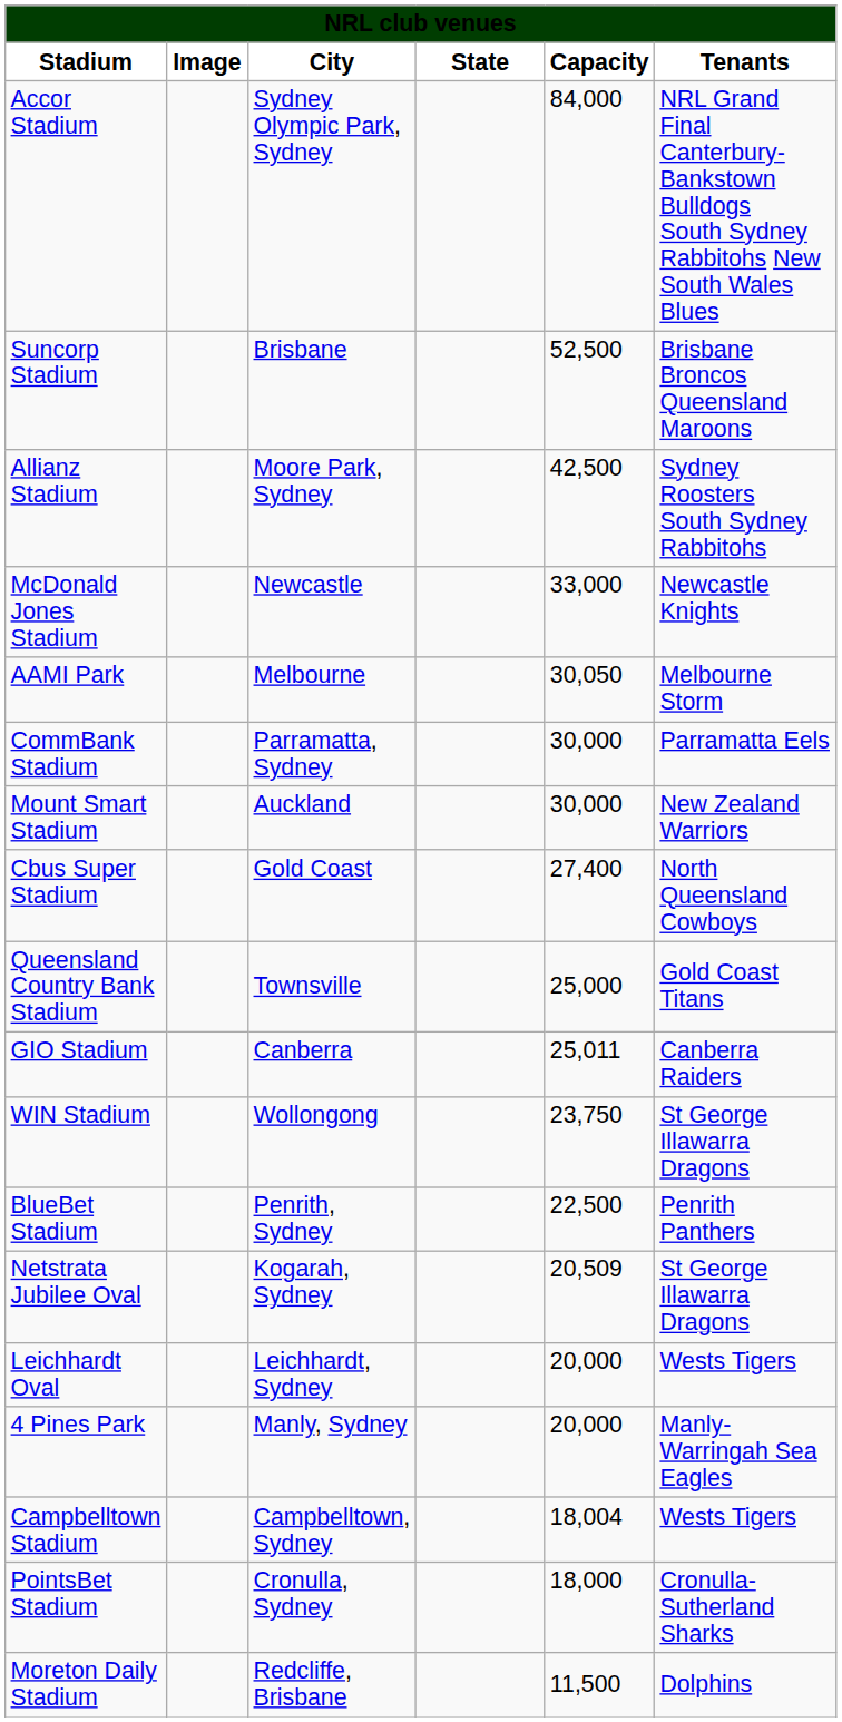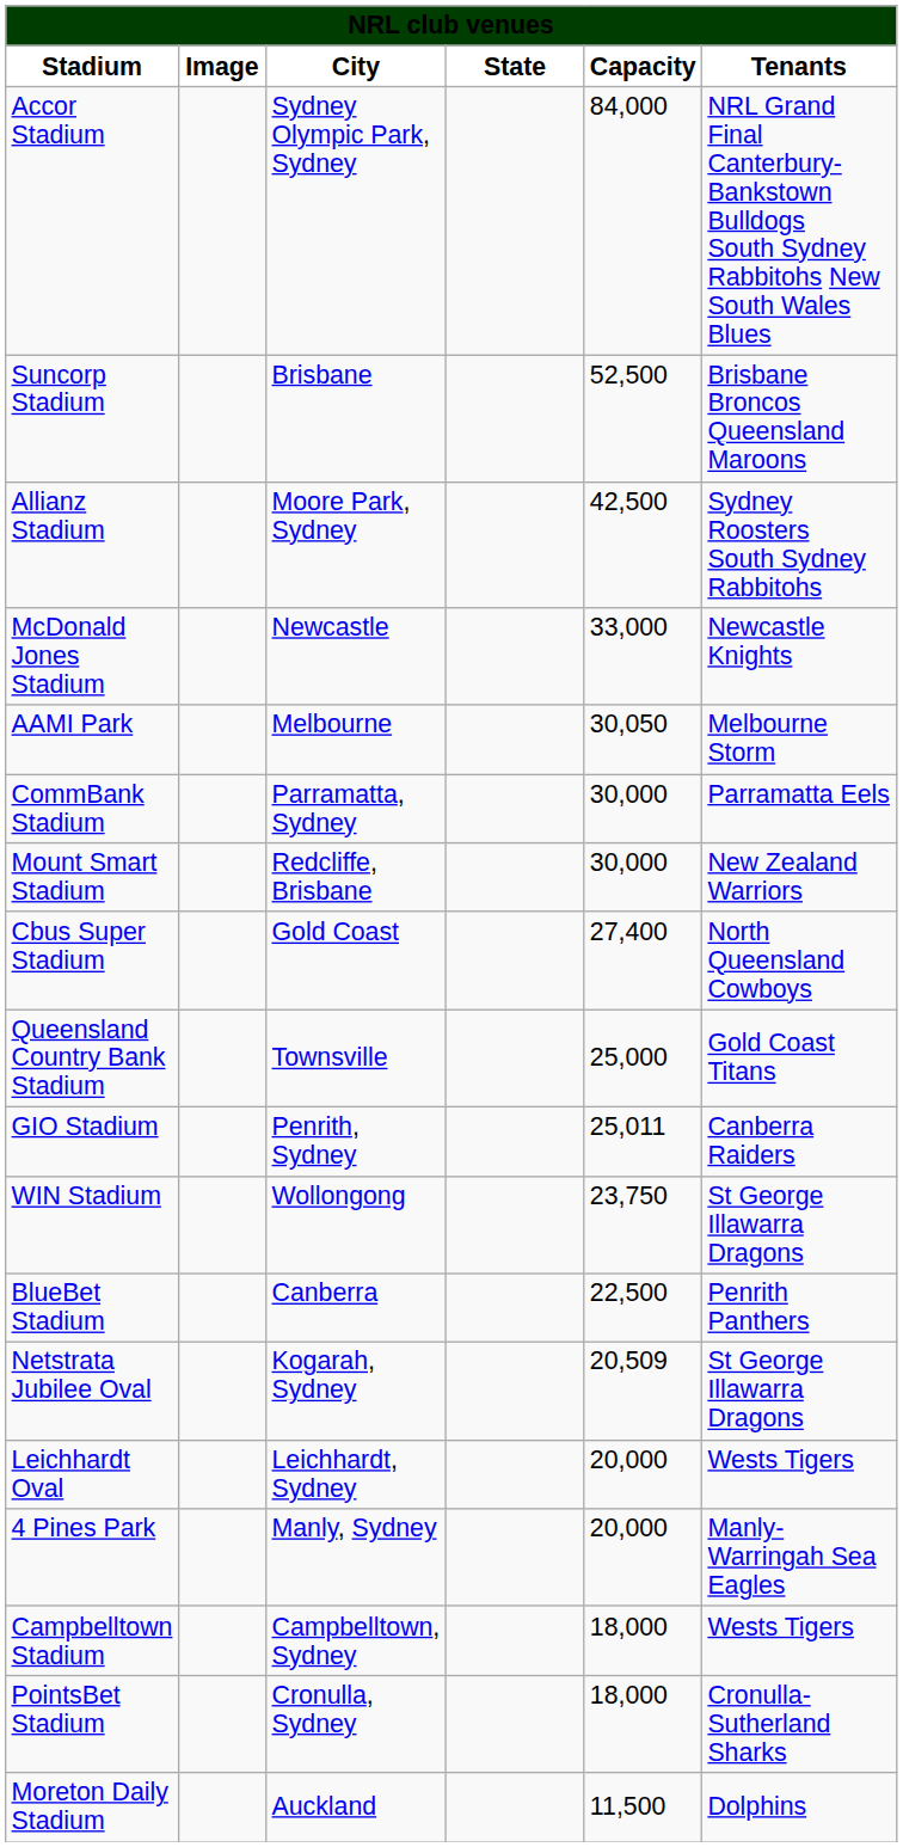Mount Smart Stadium | City: Auckland -> Redcliffe, Brisbane
GIO Stadium | City: Canberra -> Penrith, Sydney
BlueBet Stadium | City: Penrith, Sydney -> Canberra
Campbelltown Stadium | Capacity: 18,004 -> 18,000
Moreton Daily Stadium | City: Redcliffe, Brisbane -> Auckland
